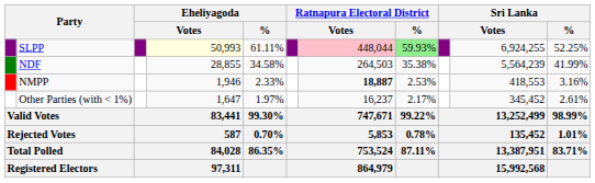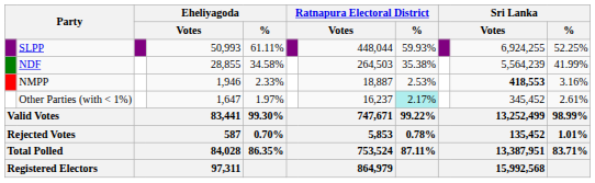SLPP | column 4: lightyellow background -> no background
SLPP | column 7: pink background -> no background
SLPP | Ratnapura Electoral District / %: lightgreen background -> no background
NMPP | column 7: bold -> normal
NMPP | column 10: normal -> bold
Other Parties (with < 1%) | Ratnapura Electoral District / %: no background -> paleturquoise background
